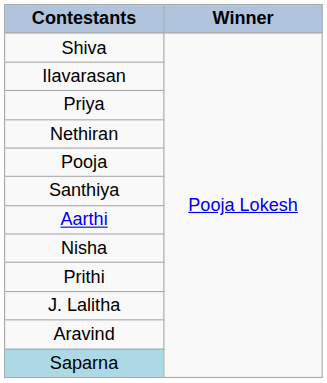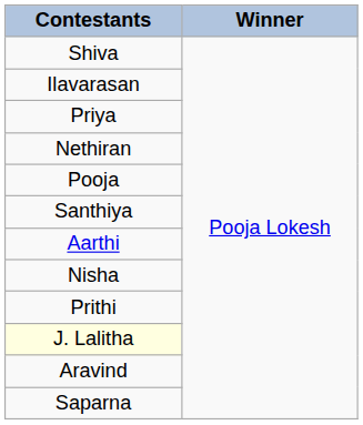J. Lalitha | Contestants: no background -> lightyellow background
Saparna | Contestants: lightblue background -> no background
